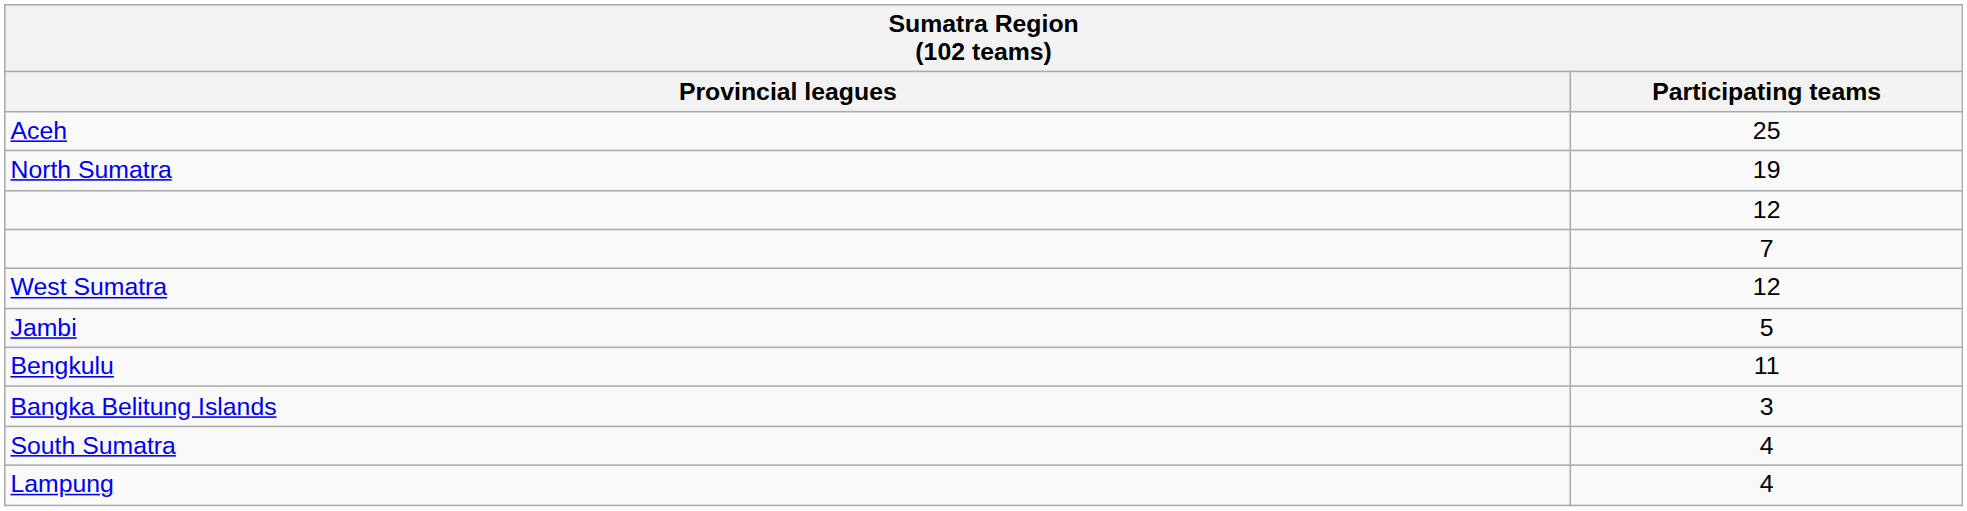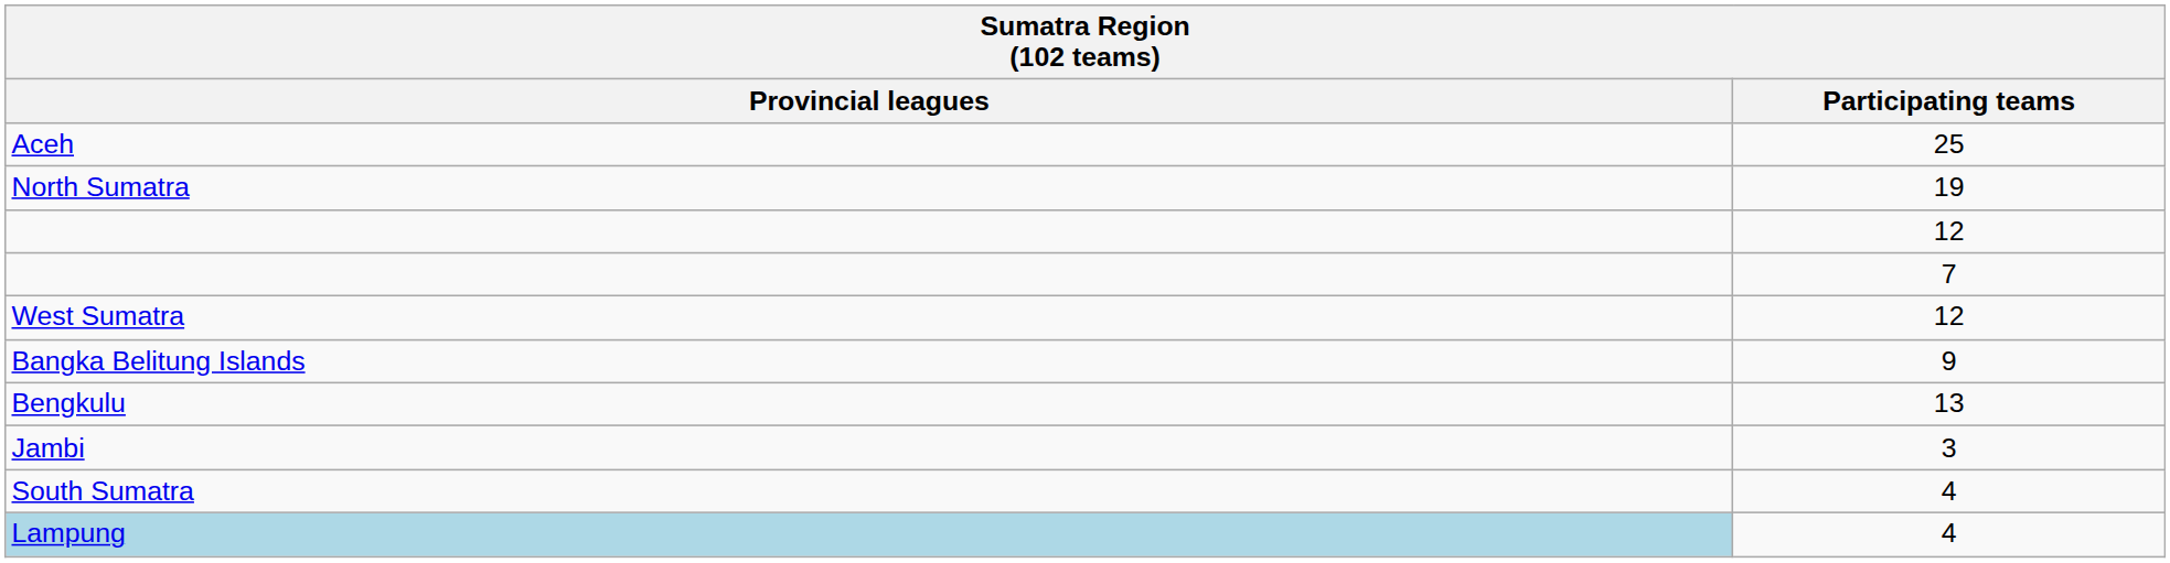row 8 | Provincial leagues: Jambi -> Bangka Belitung Islands
row 8 | Participating teams: 5 -> 9
row 9 | Participating teams: 11 -> 13
row 10 | Provincial leagues: Bangka Belitung Islands -> Jambi
row 12 | Provincial leagues: no background -> lightblue background
